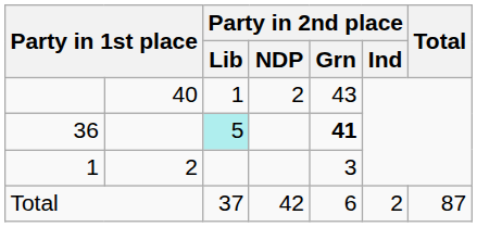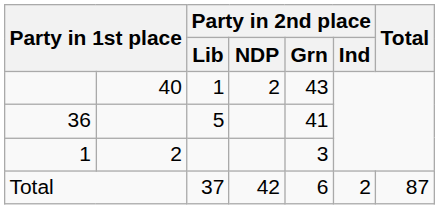36 | Party in 2nd place / Lib: paleturquoise background -> no background
36 | Party in 2nd place / Grn: bold -> normal
